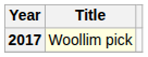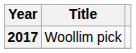2017 | Title: lightyellow background -> no background
